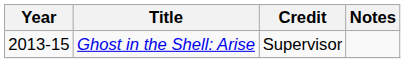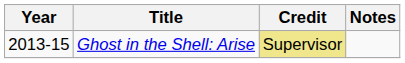Ghost in the Shell: Arise | Credit: no background -> khaki background
